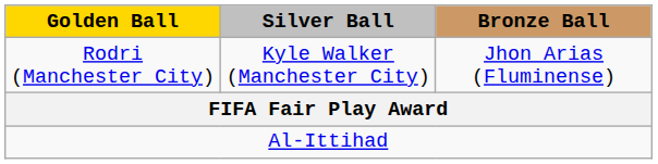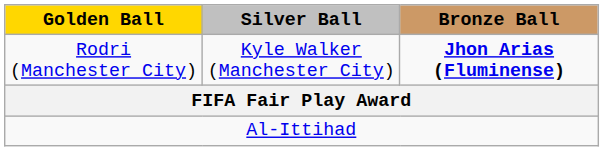Rodri (Manchester City) | Bronze Ball: normal -> bold
